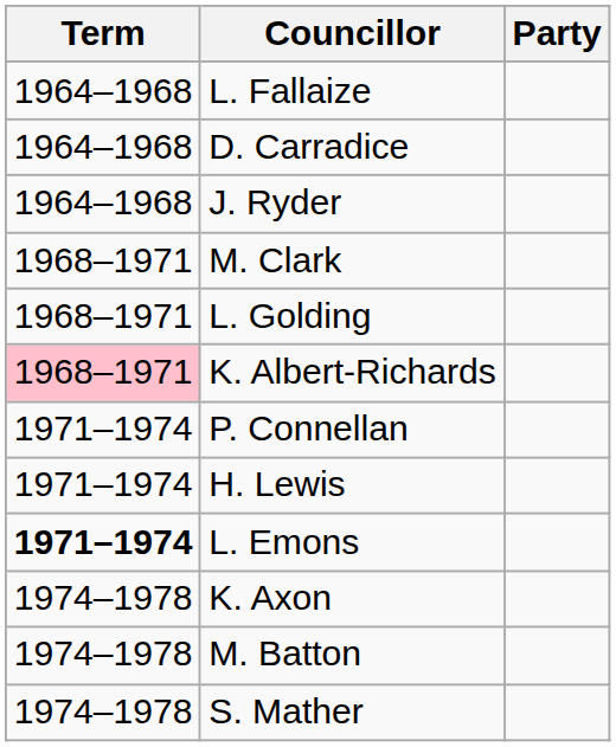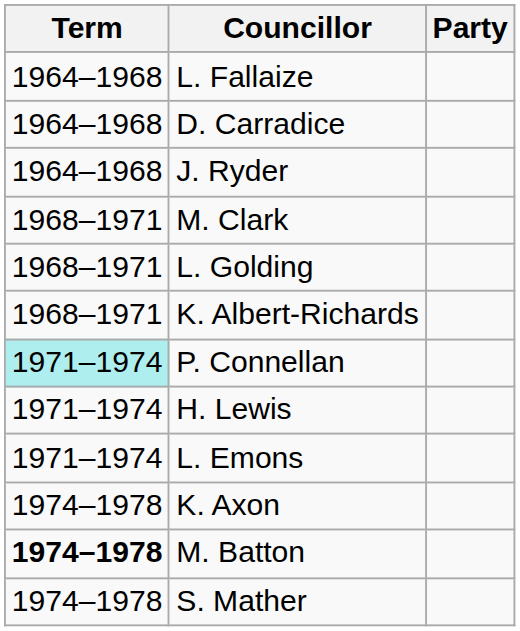K. Albert-Richards | Term: pink background -> no background
P. Connellan | Term: no background -> paleturquoise background
L. Emons | Term: bold -> normal
M. Batton | Term: normal -> bold
